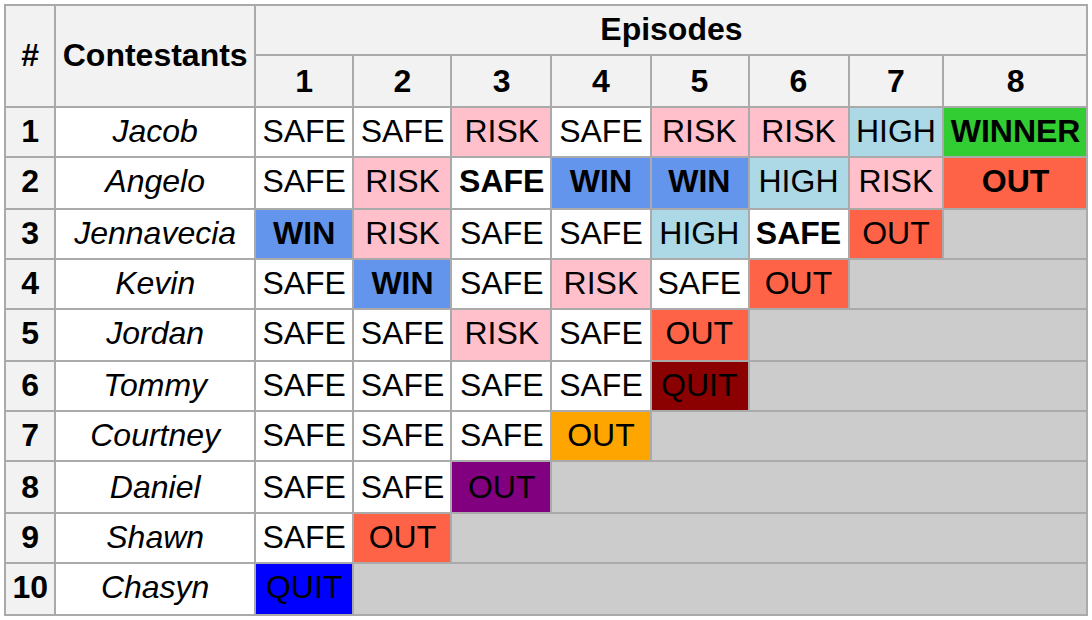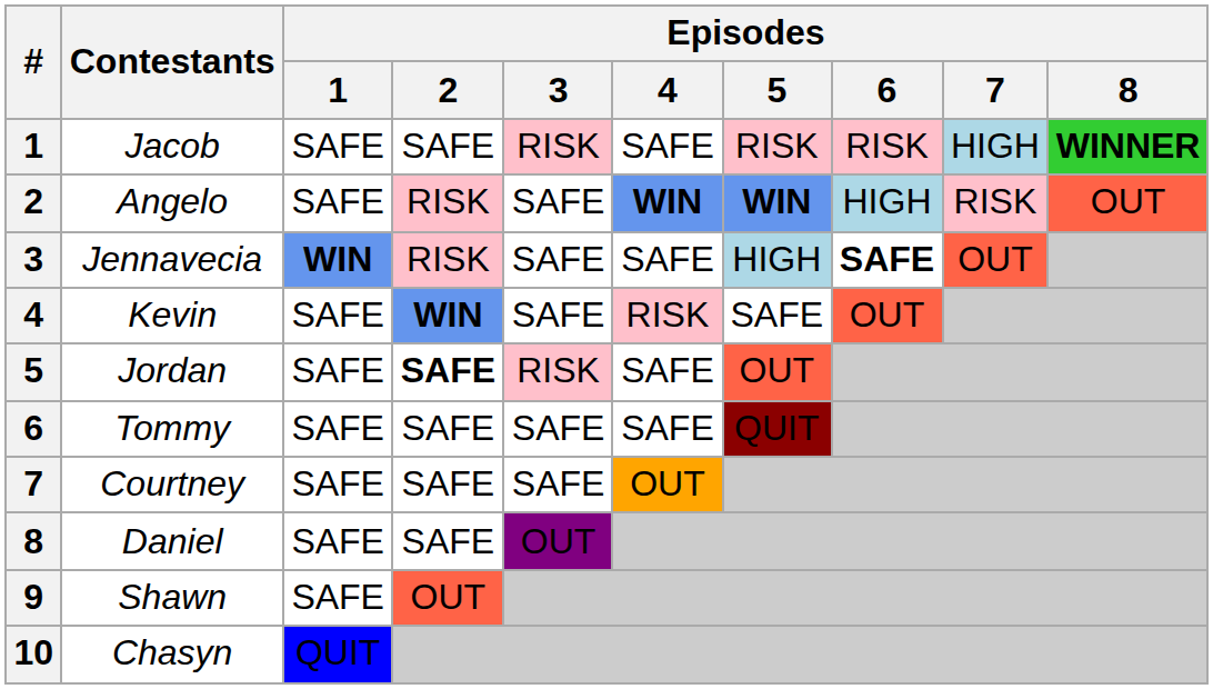Angelo | Episodes / 3: bold -> normal
Angelo | Episodes / 8: bold -> normal
Jordan | Episodes / 2: normal -> bold
